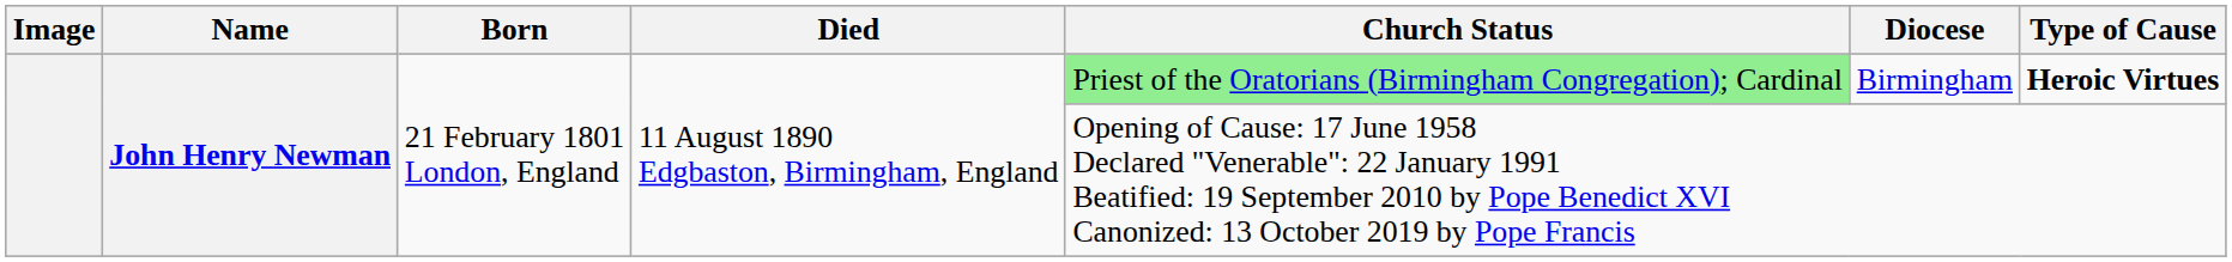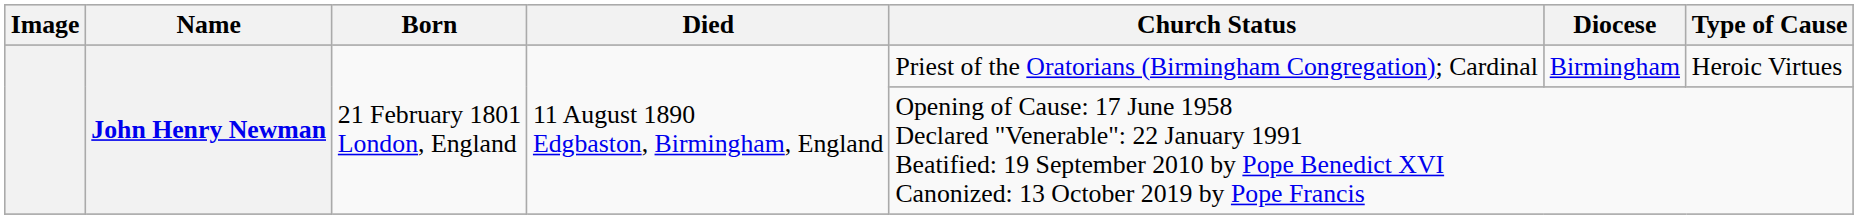row 2 | Church Status: lightgreen background -> no background
row 2 | Type of Cause: bold -> normal
